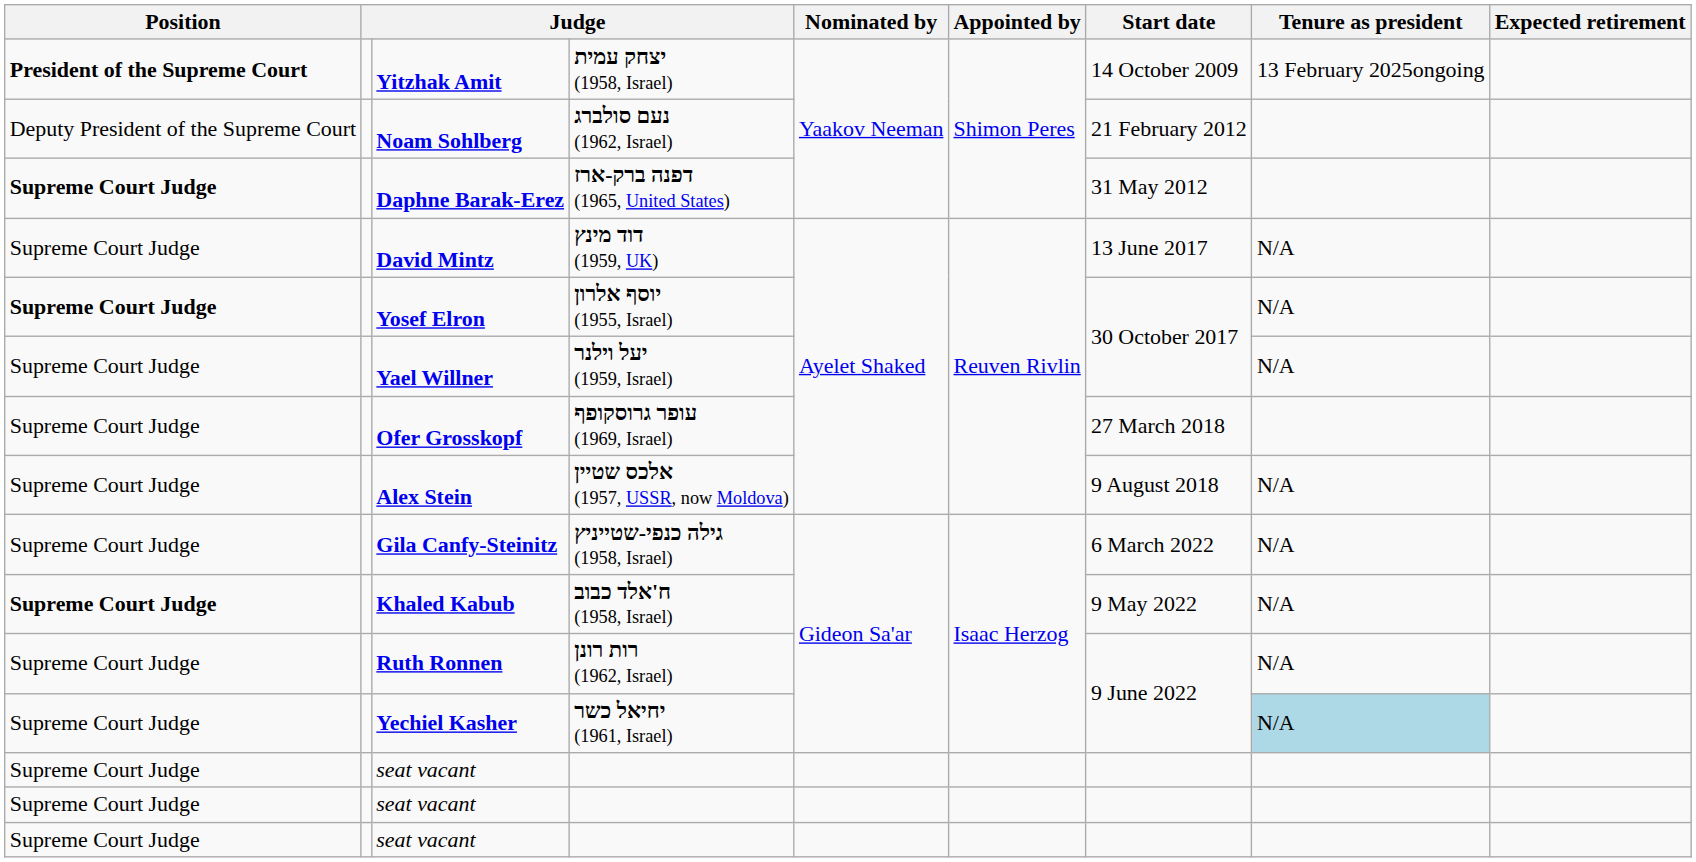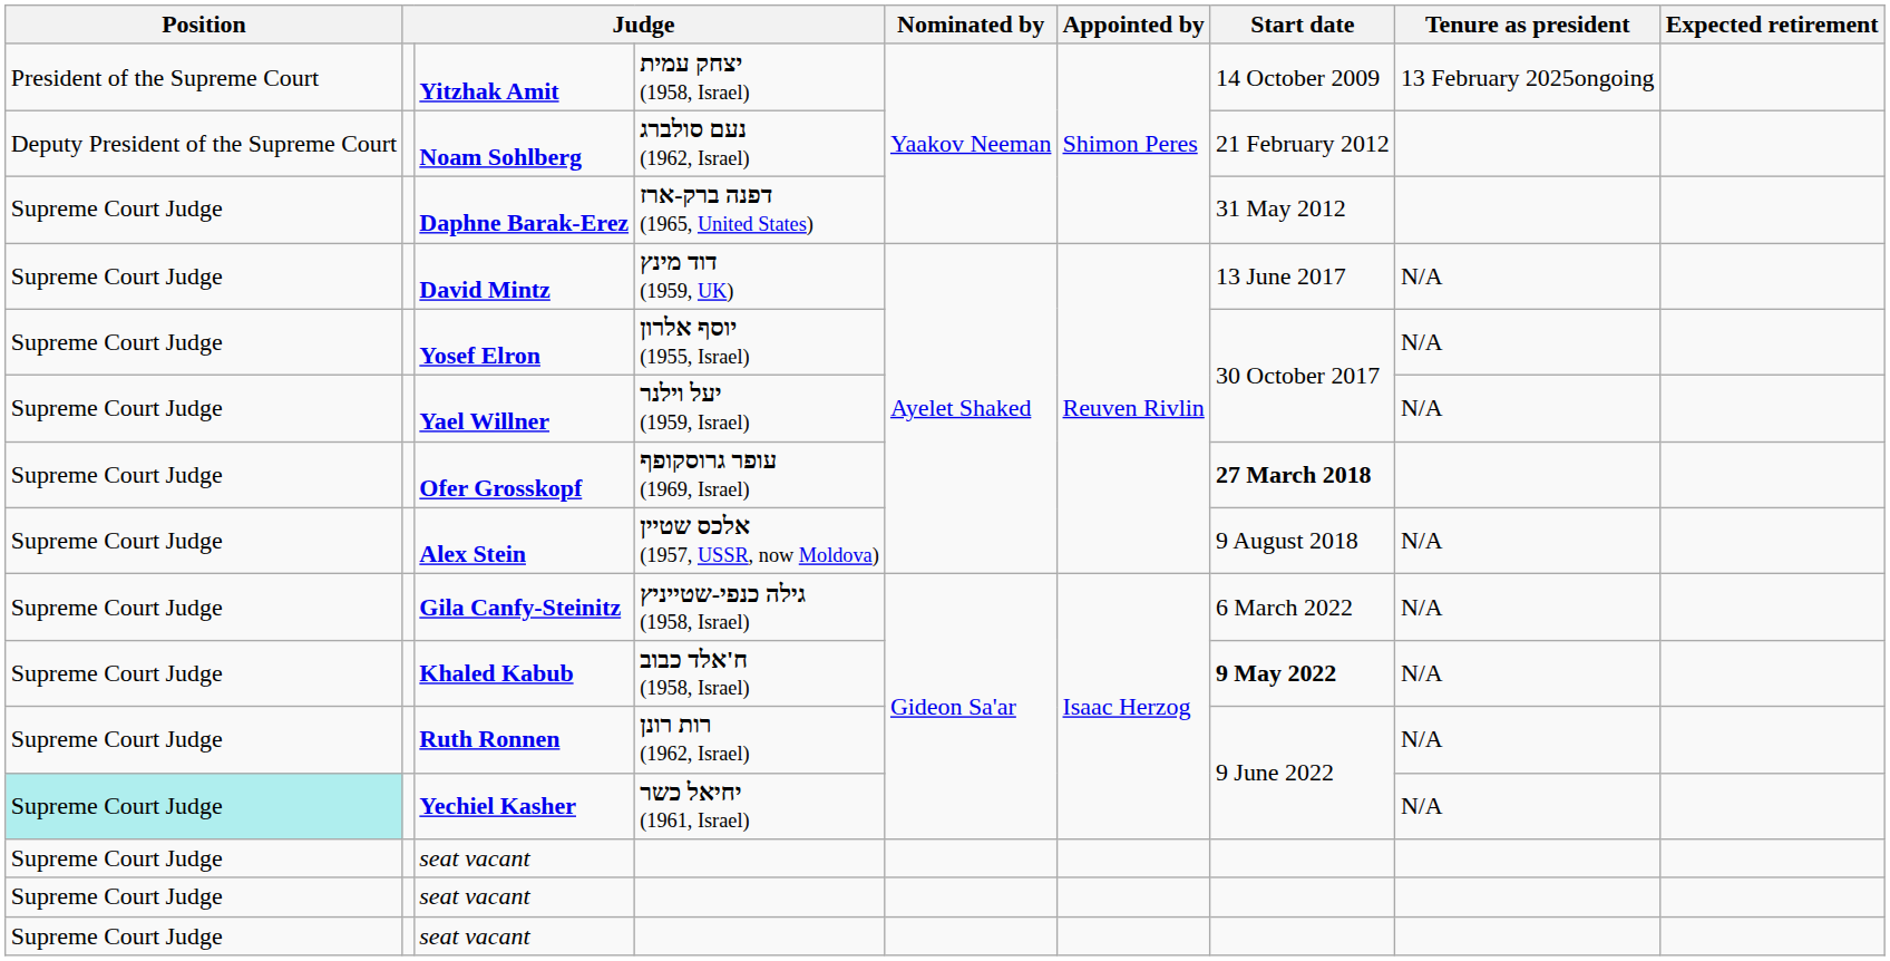Yitzhak Amit | Position: bold -> normal
Daphne Barak-Erez | Position: bold -> normal
Yosef Elron | Position: bold -> normal
Ofer Grosskopf | Start date: normal -> bold
Khaled Kabub | Position: bold -> normal
Khaled Kabub | Start date: normal -> bold
Yechiel Kasher | Position: no background -> paleturquoise background
Yechiel Kasher | Tenure as president: lightblue background -> no background
